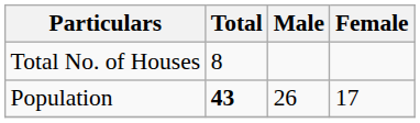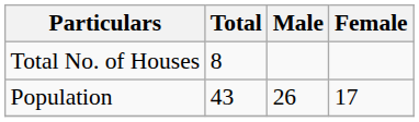Population | Total: bold -> normal
